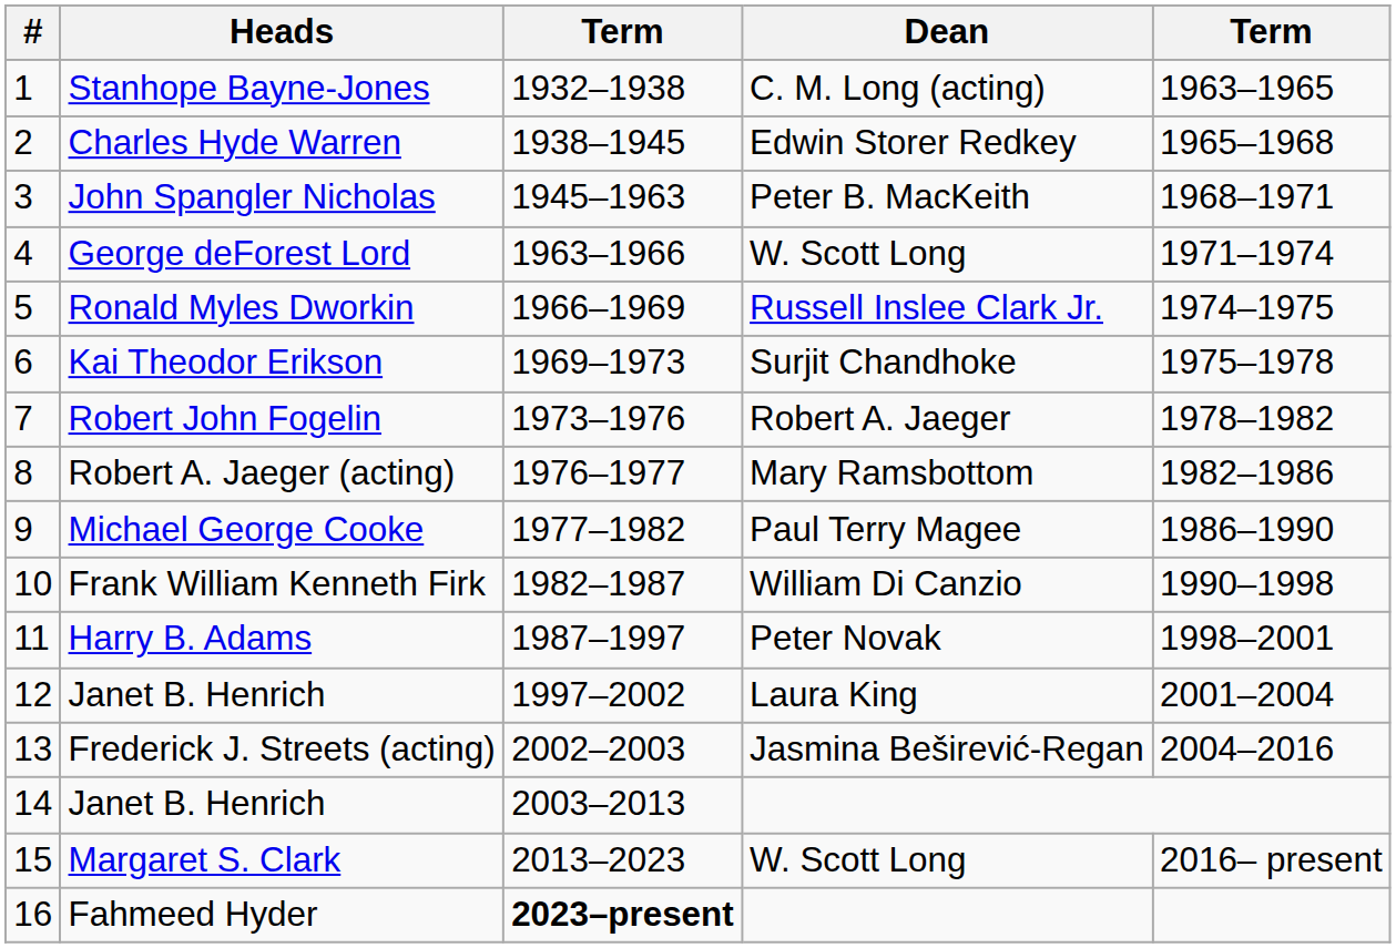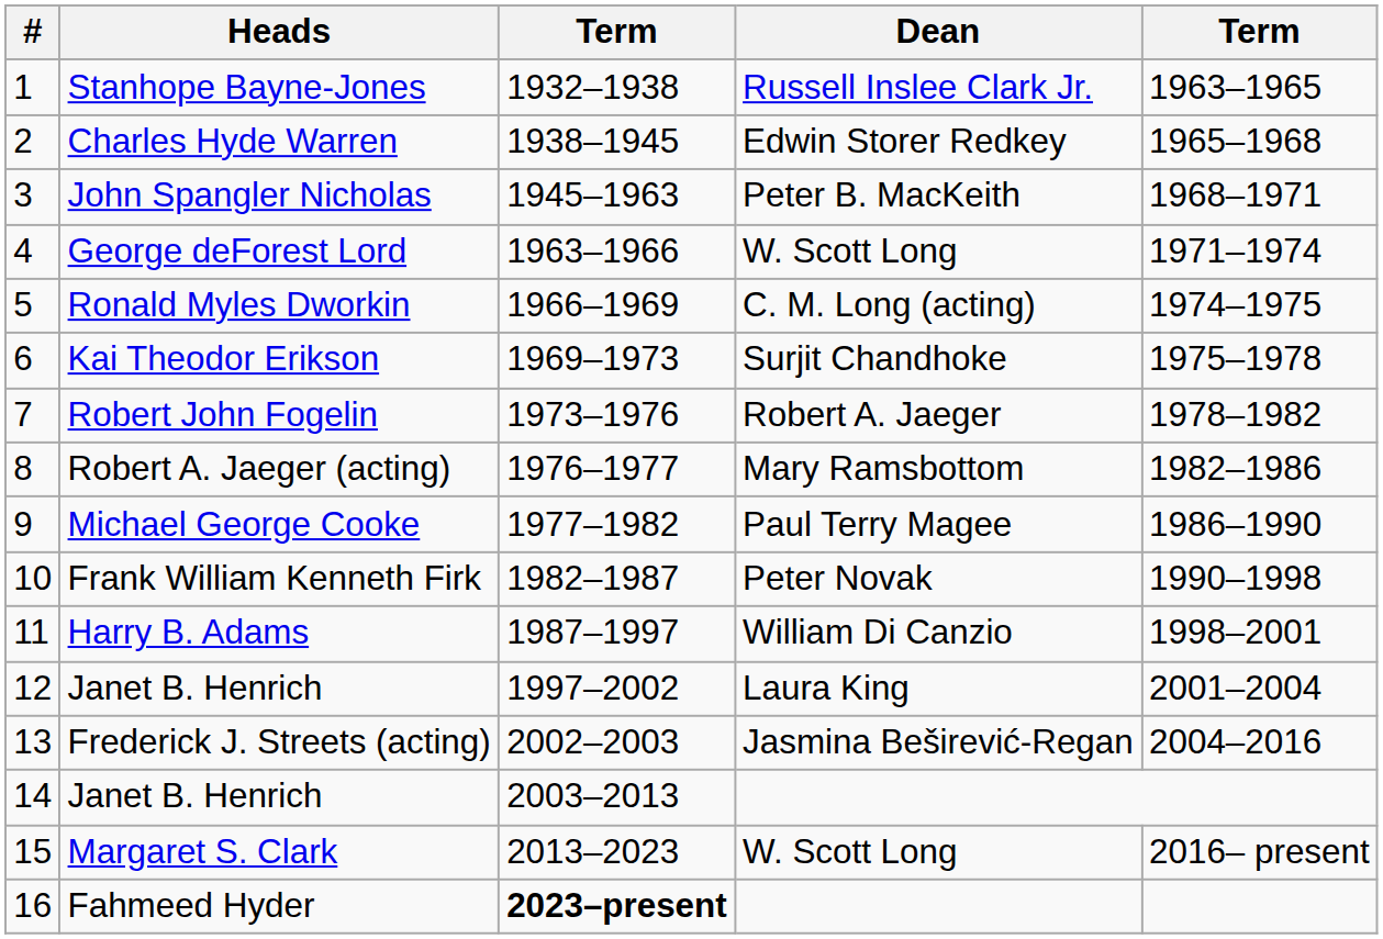Stanhope Bayne-Jones | Dean: C. M. Long (acting) -> Russell Inslee Clark Jr.
Ronald Myles Dworkin | Dean: Russell Inslee Clark Jr. -> C. M. Long (acting)
Frank William Kenneth Firk | Dean: William Di Canzio -> Peter Novak
Harry B. Adams | Dean: Peter Novak -> William Di Canzio
